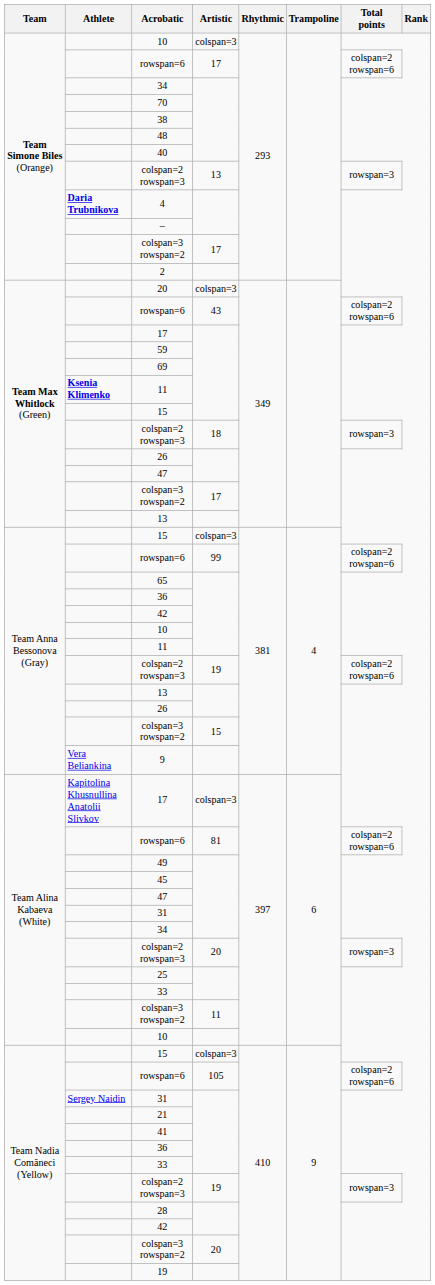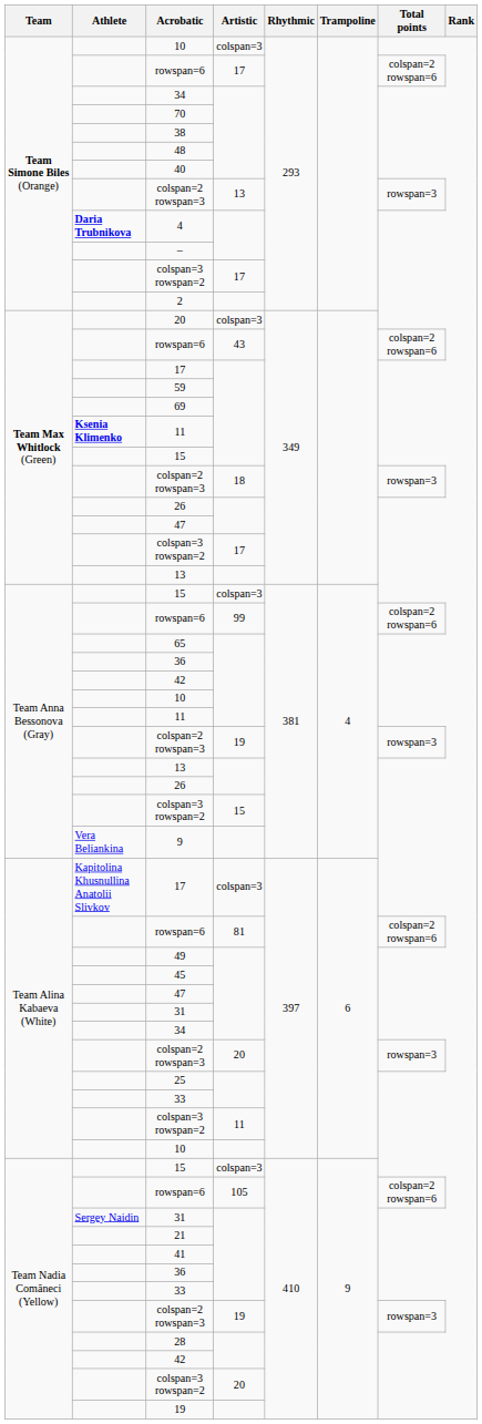Team Anna Bessonova (Gray) / colspan=2 rowspan=3 | Total points: colspan=2 rowspan=6 -> rowspan=3
